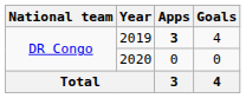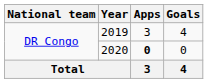2019 | Apps: bold -> normal
2020 | Apps: normal -> bold
